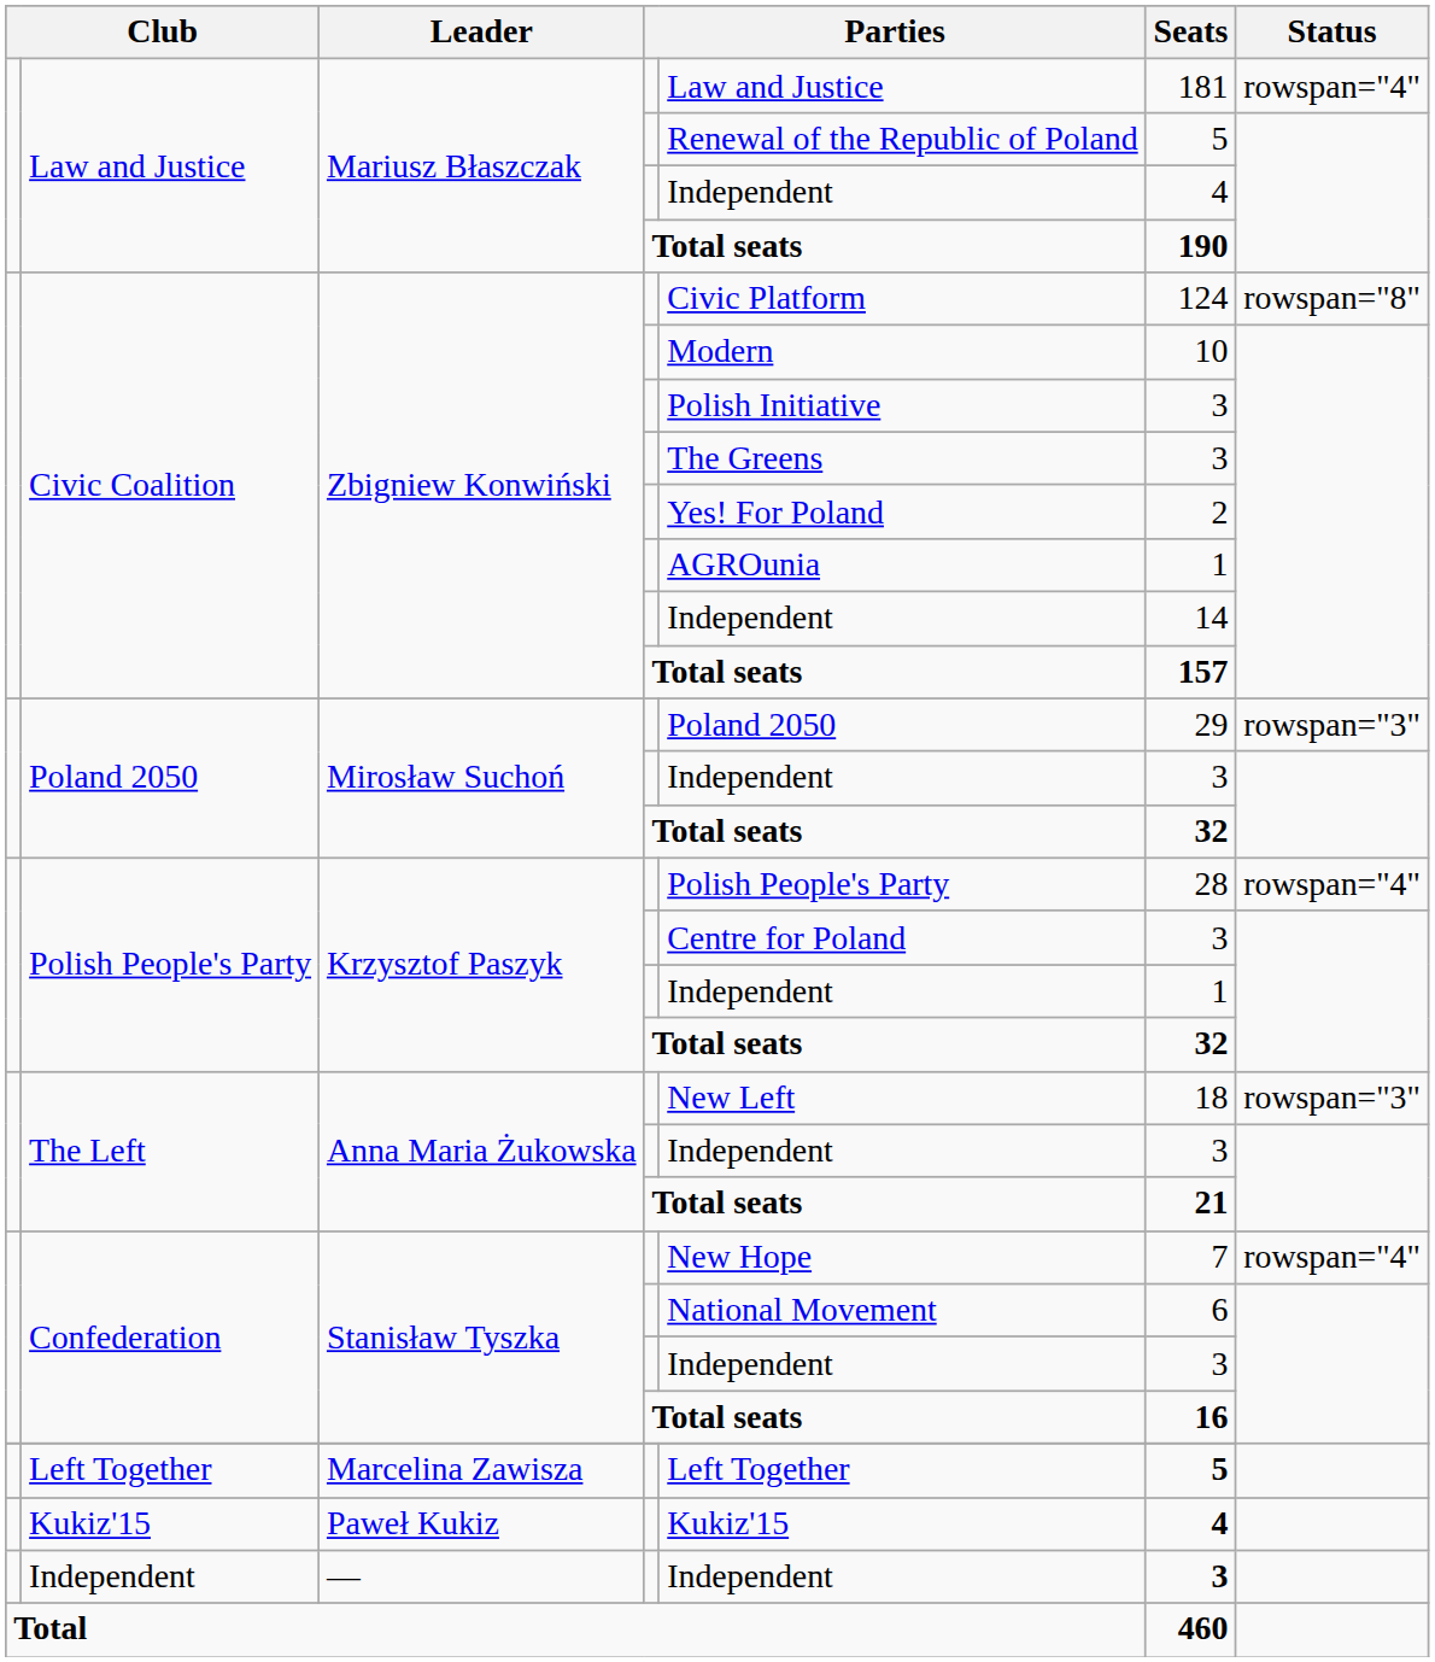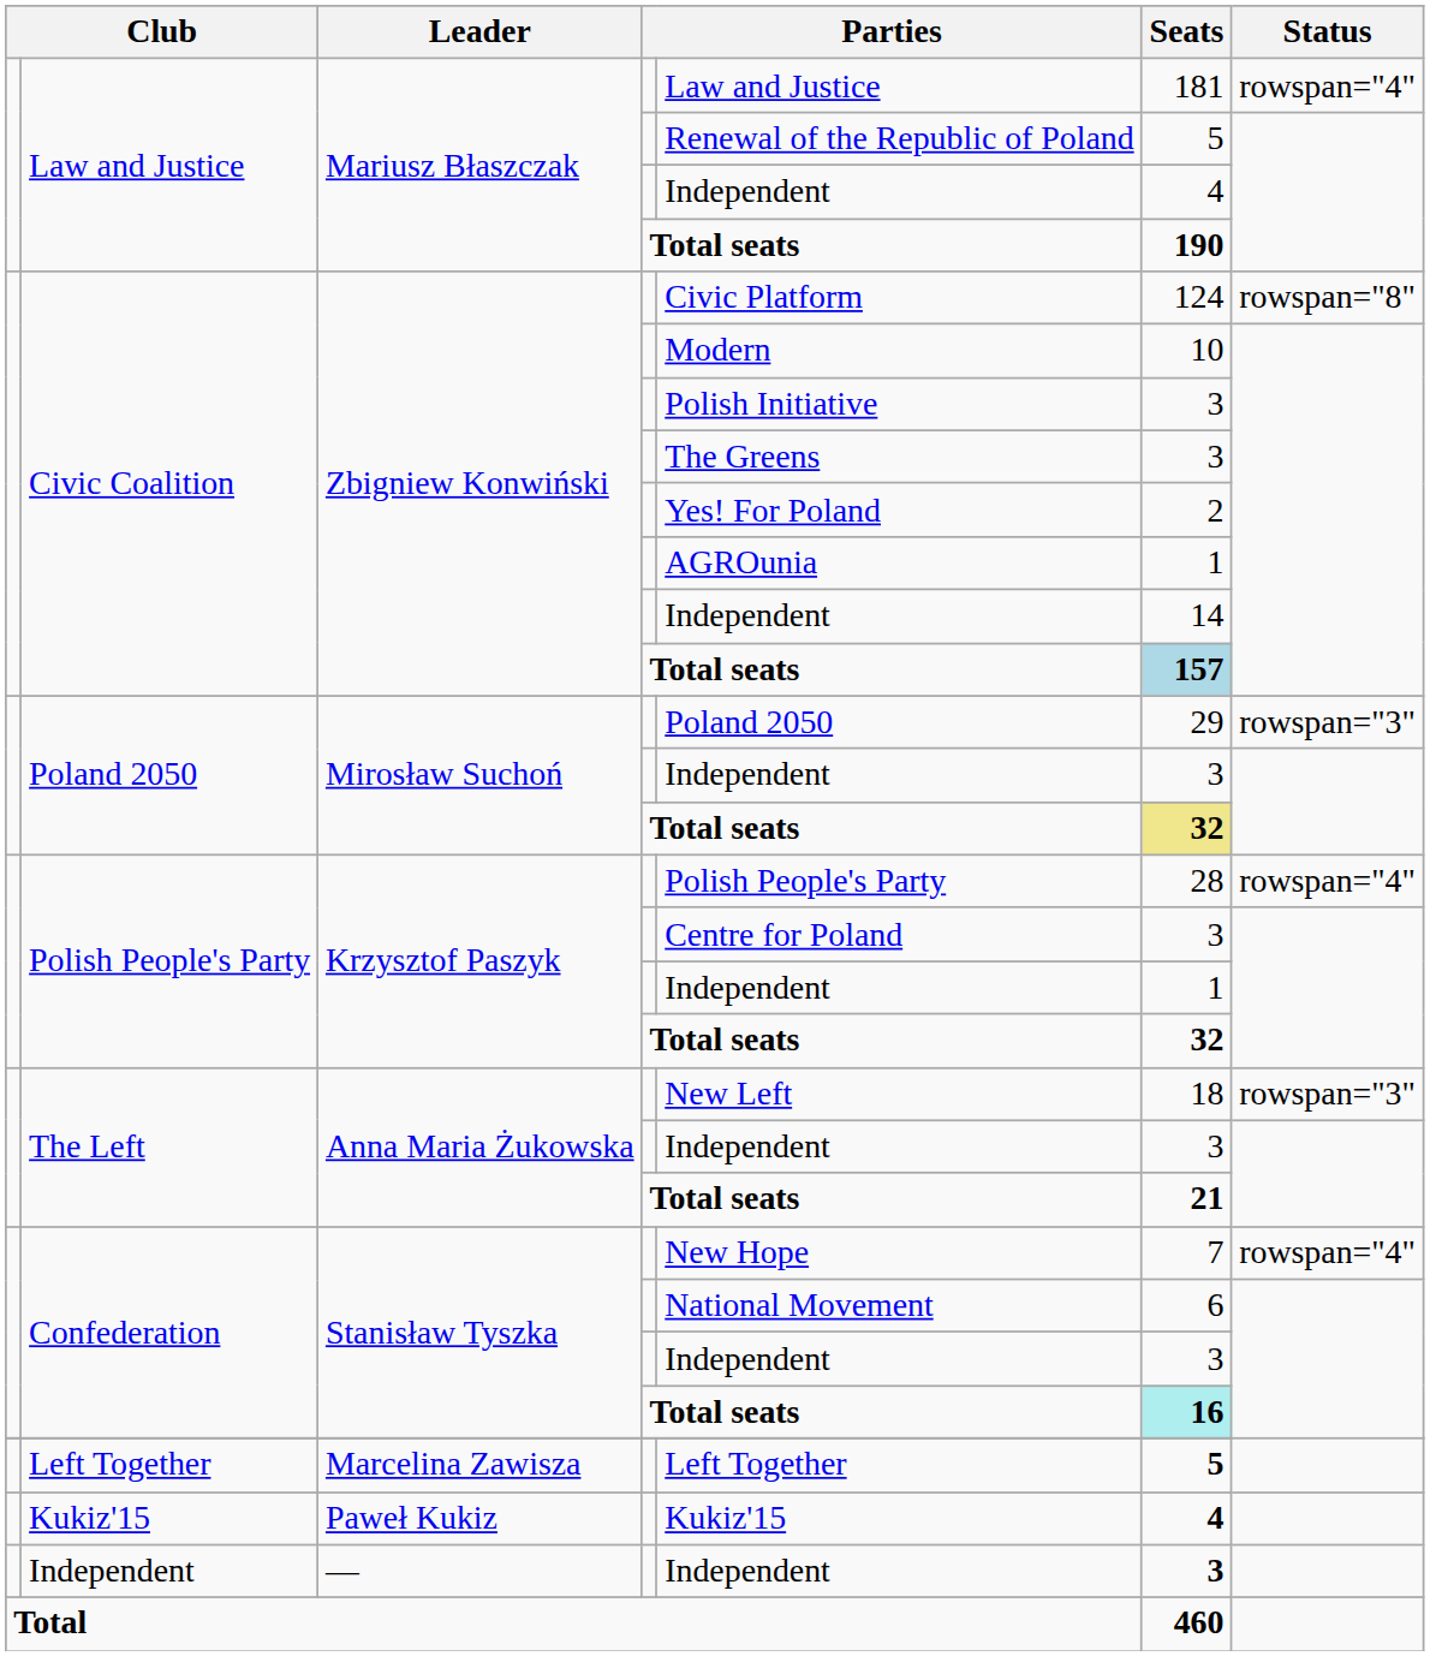Civic Coalition / Total seats | Seats: no background -> lightblue background
Poland 2050 / Total seats | Seats: no background -> khaki background
Confederation / Total seats | Seats: no background -> paleturquoise background
